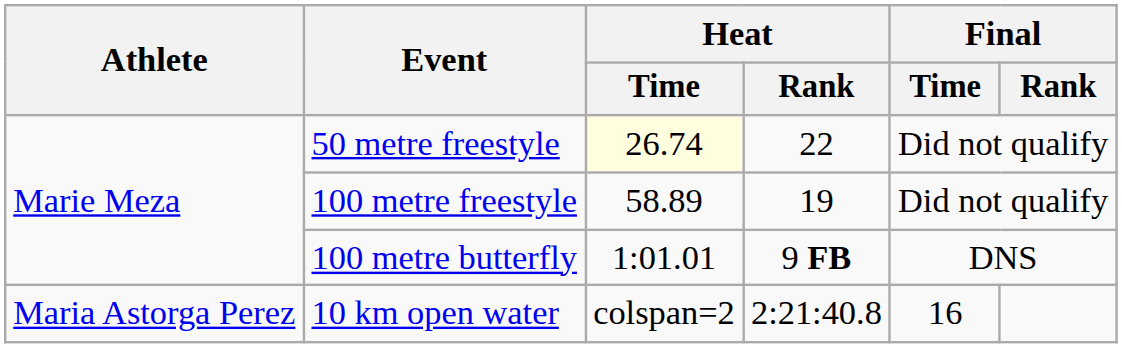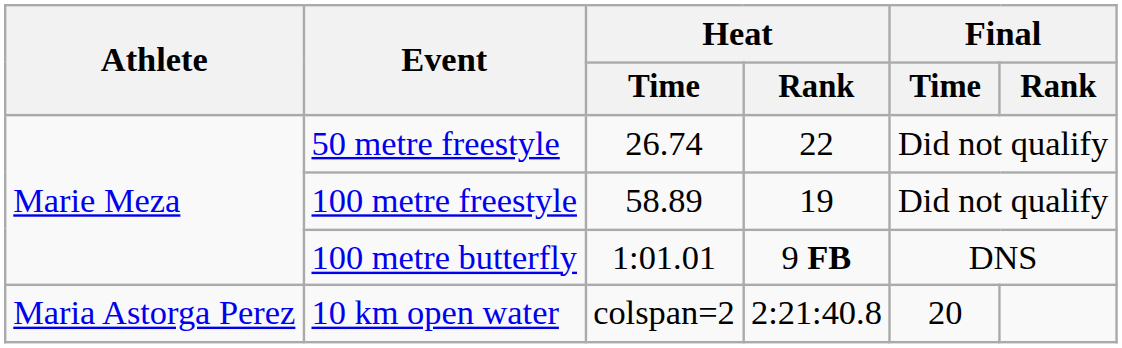50 metre freestyle | Heat / Time: lightyellow background -> no background
10 km open water | Final / Time: 16 -> 20
